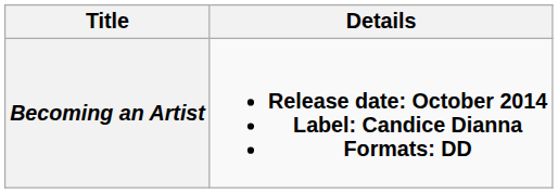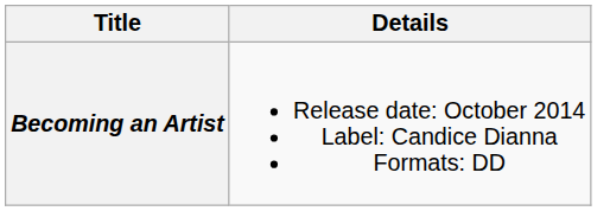Becoming an Artist | Details: bold -> normal
